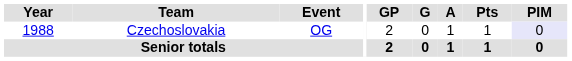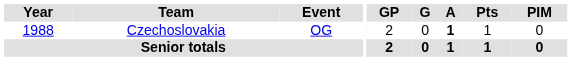Czechoslovakia | A: normal -> bold
Czechoslovakia | PIM: lavender background -> no background
